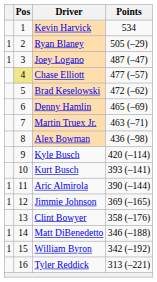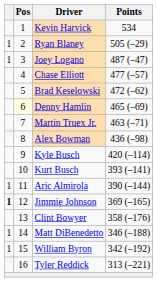Chase Elliott | Pos: khaki background -> no background
Denny Hamlin | Pos: no background -> lightyellow background
Jimmie Johnson | column 1: normal -> bold
